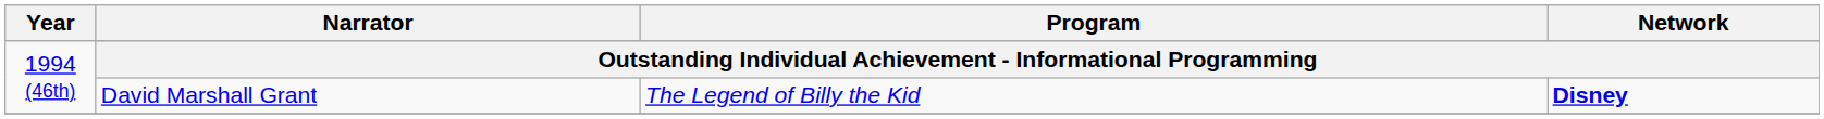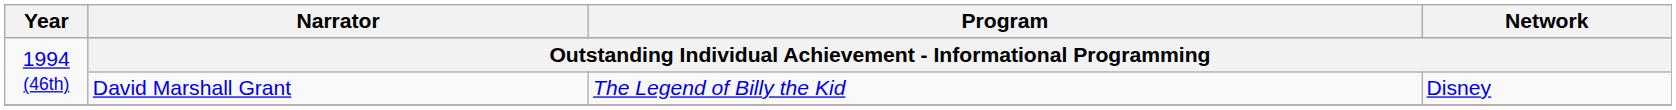David Marshall Grant | Network: bold -> normal
